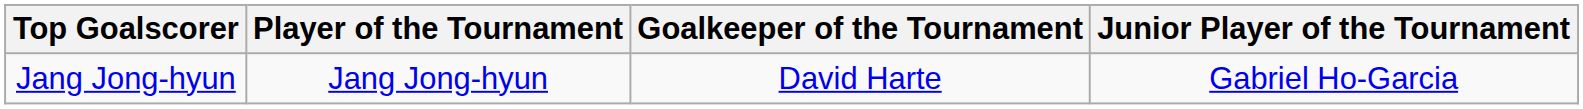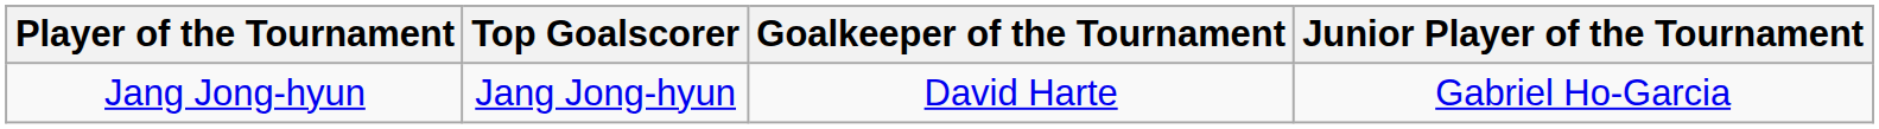columns swapped: Top Goalscorer <-> Player of the Tournament
